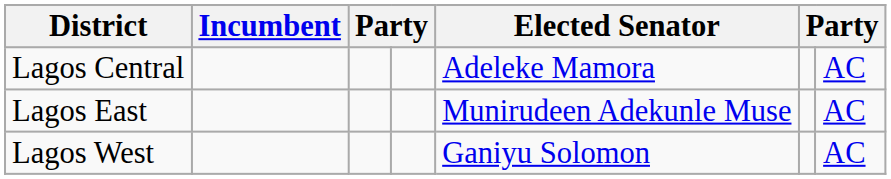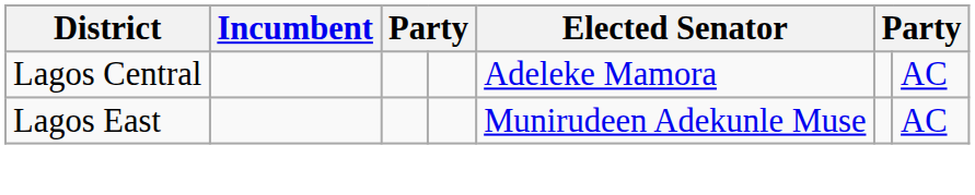- row: Lagos West | Ganiyu Solomon | AC
